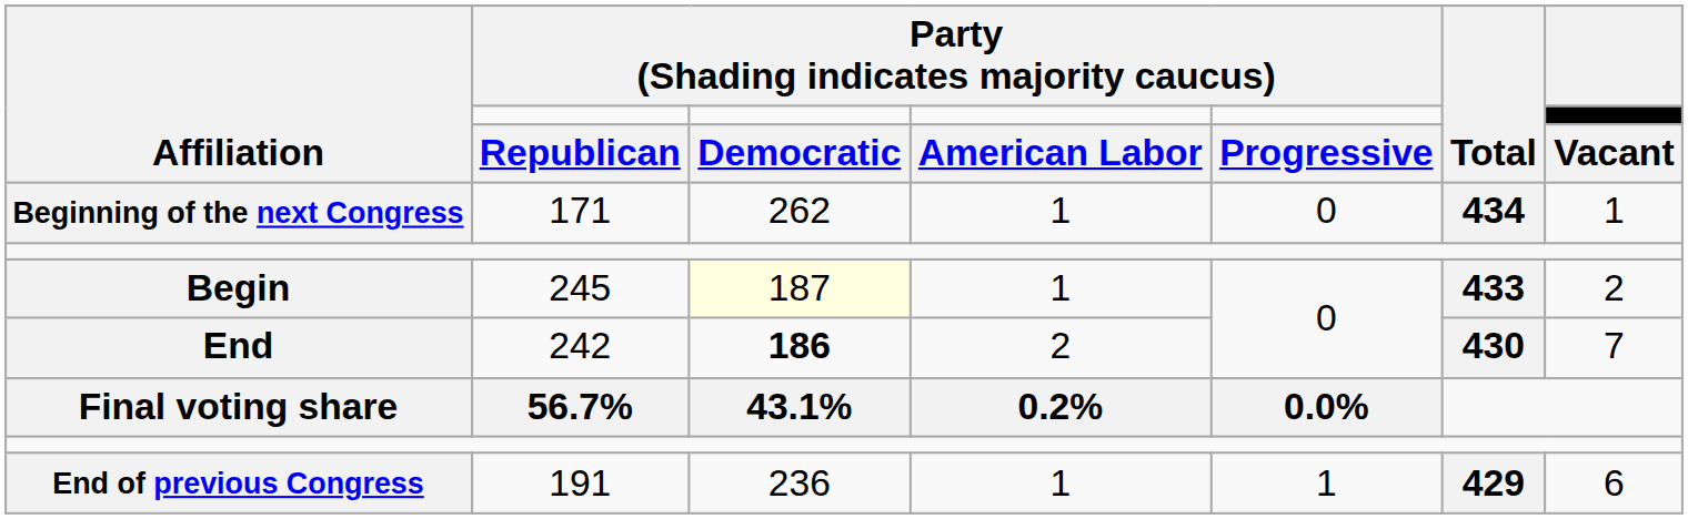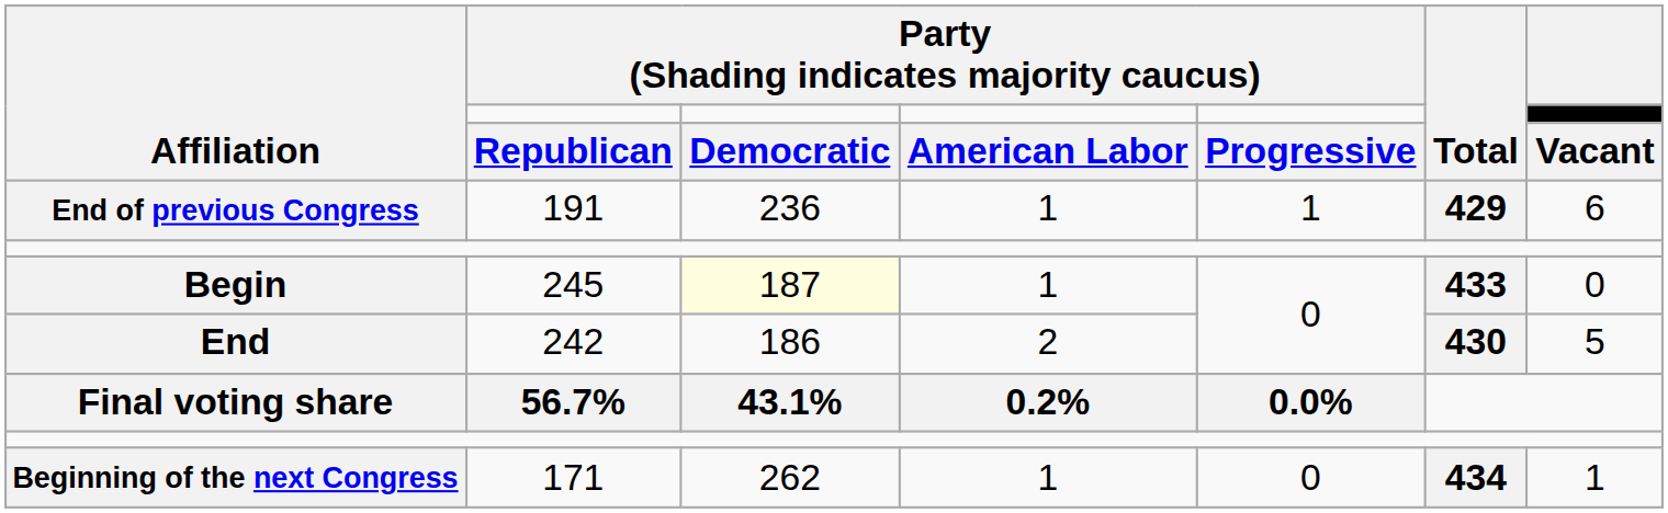rows swapped: End of previous Congress <-> Beginning of the next Congress
Begin | column 7: 2 -> 0
End | column 3: bold -> normal
End | column 7: 7 -> 5
